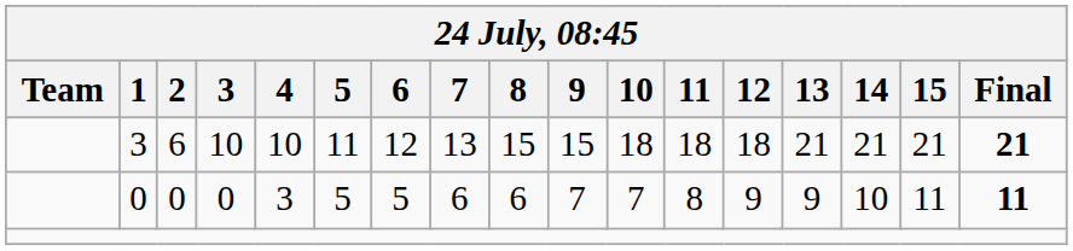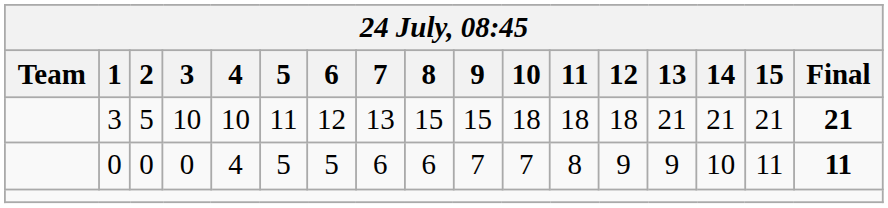row 3 | 2: 6 -> 5
row 4 | 4: 3 -> 4
